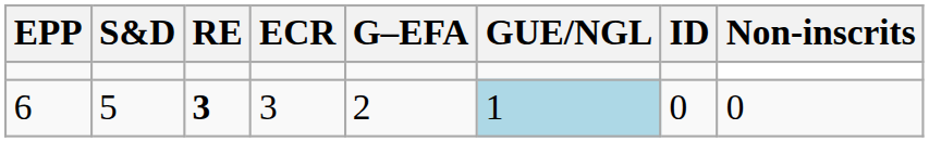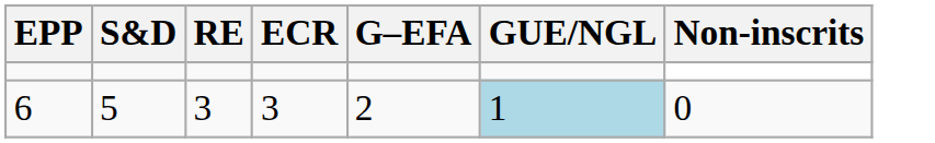- column: ID | 0
6 | RE: bold -> normal
